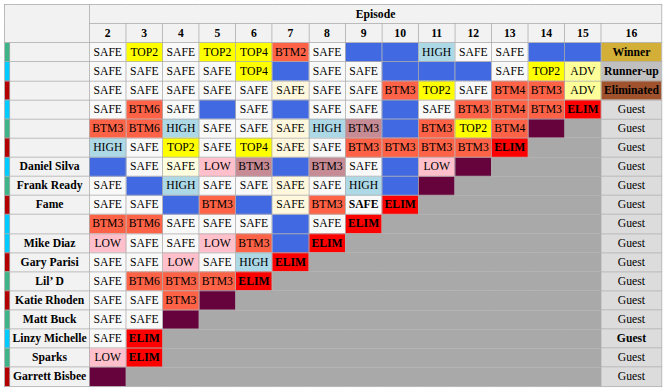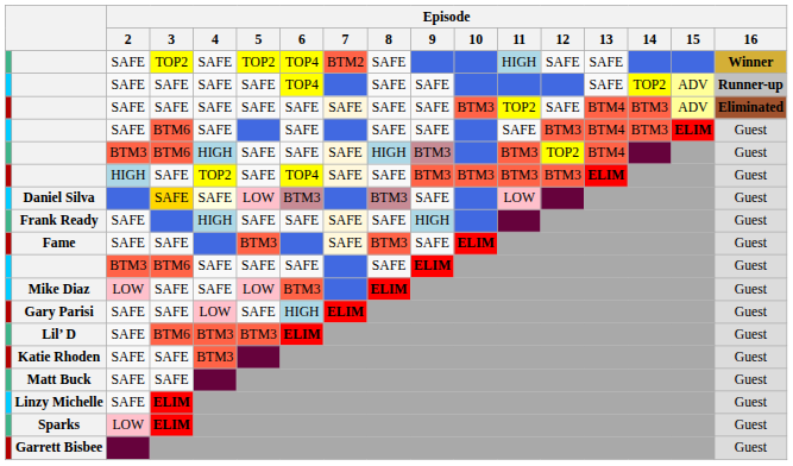Daniel Silva | Episode / 3: no background -> gold background
Fame | Episode / 9: bold -> normal
Linzy Michelle | Episode / 16: bold -> normal
